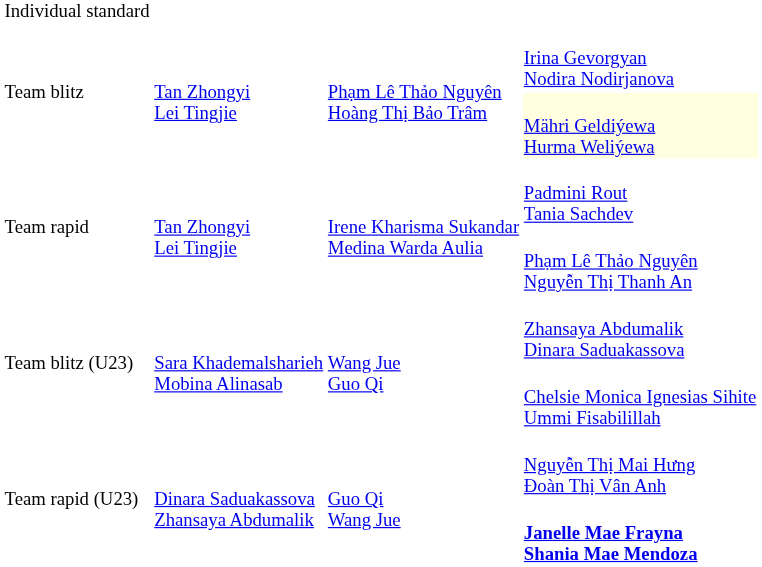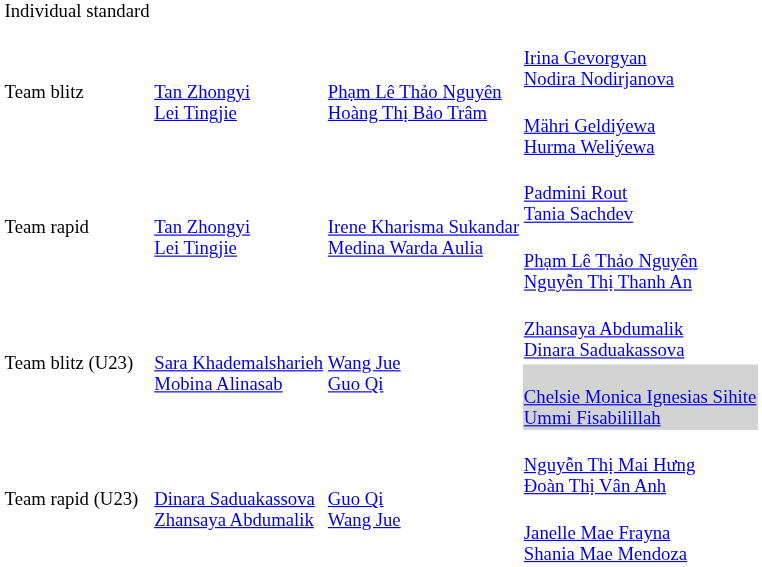Mähri Geldiýewa Hurma Weliýewa | column 4: lightyellow background -> no background
Chelsie Monica Ignesias Sihite Ummi Fisabilillah | column 4: no background -> lightgrey background
Janelle Mae Frayna Shania Mae Mendoza | column 4: bold -> normal
